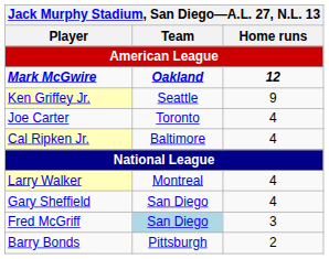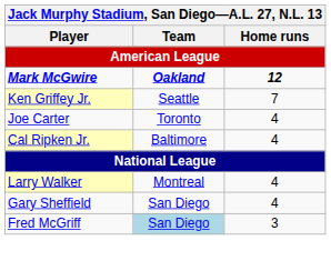Ken Griffey Jr. | Home runs: 9 -> 7
- row: Barry Bonds | Pittsburgh | 2
